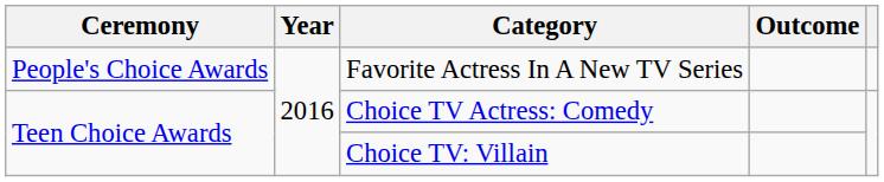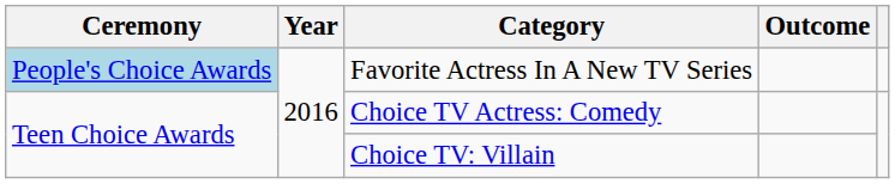Favorite Actress In A New TV Series | Ceremony: no background -> lightblue background
